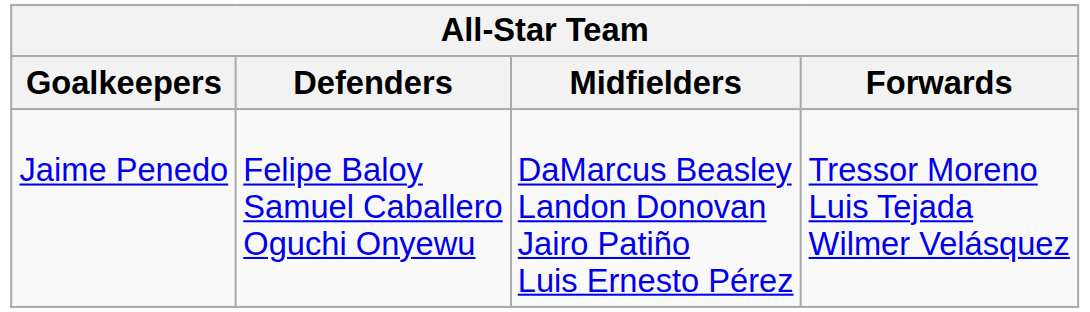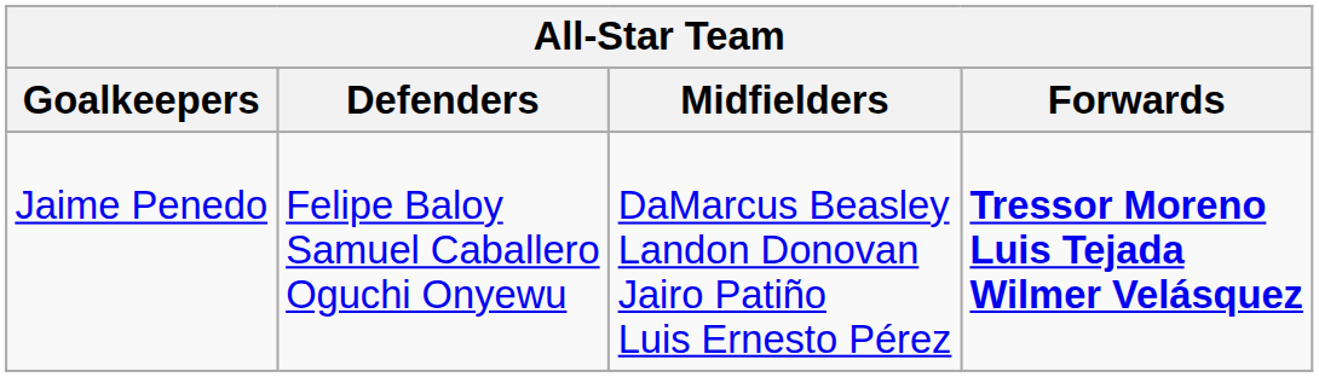Jaime Penedo | Forwards: normal -> bold
